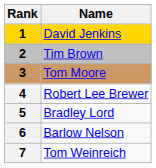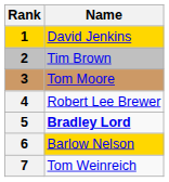Bradley Lord | Name: normal -> bold
Barlow Nelson | Name: no background -> gold background
